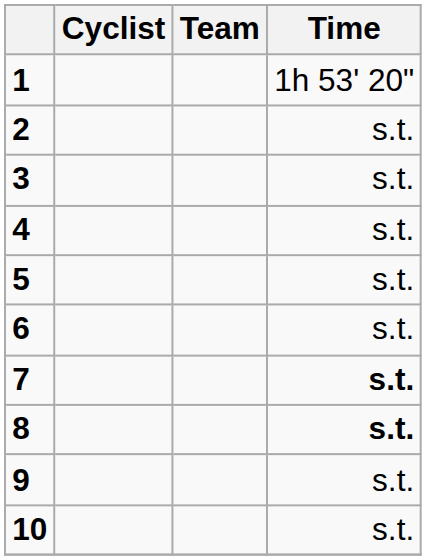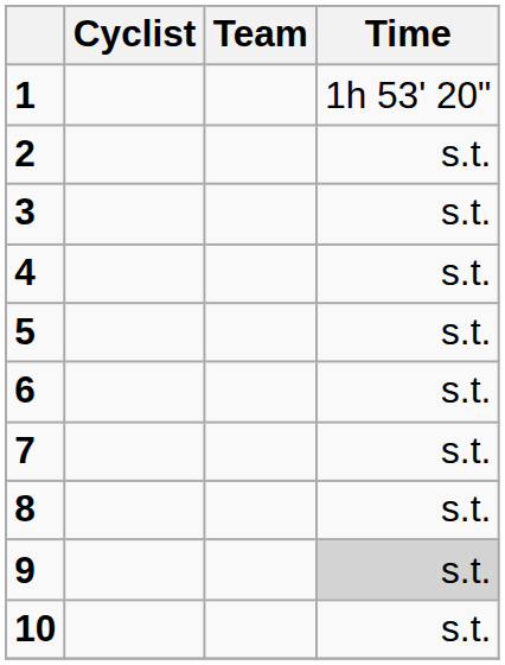7 | Time: bold -> normal
8 | Time: bold -> normal
9 | Time: no background -> lightgrey background
